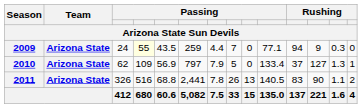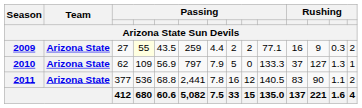2009 | column 3: 24 -> 27
2009 | column 8: 7 -> 2
2009 | column 9: 0 -> 2
2009 | column 11: 94 -> 16
2009 | column 14: 0 -> 2
2010 | column 10: 133.4 -> 133.3
2011 | column 3: 326 -> 377
2011 | column 4: 516 -> 536
2011 | column 8: 26 -> 16
2011 | column 9: 13 -> 12
